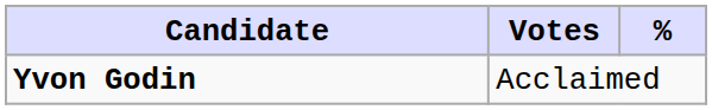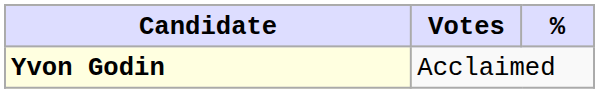Yvon Godin | Candidate: no background -> lightyellow background
